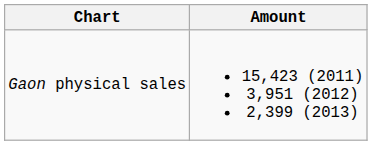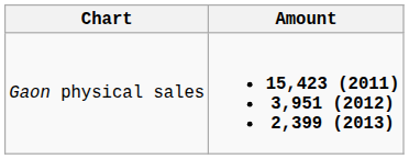Gaon physical sales | Amount: normal -> bold
